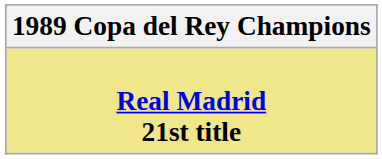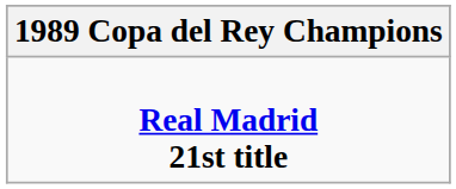row 2 | column 1: khaki background -> no background
